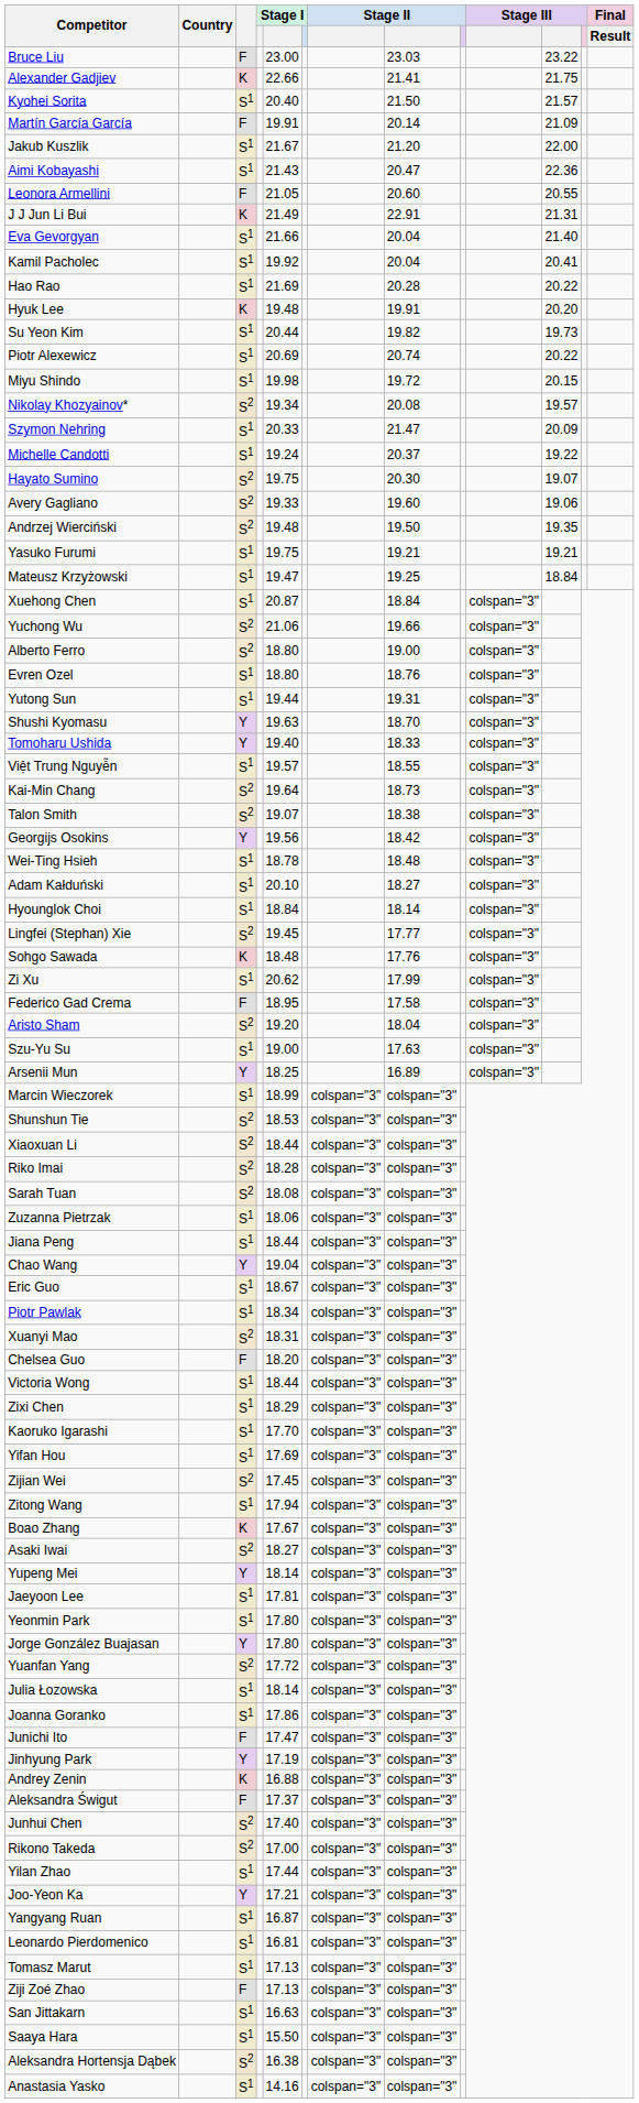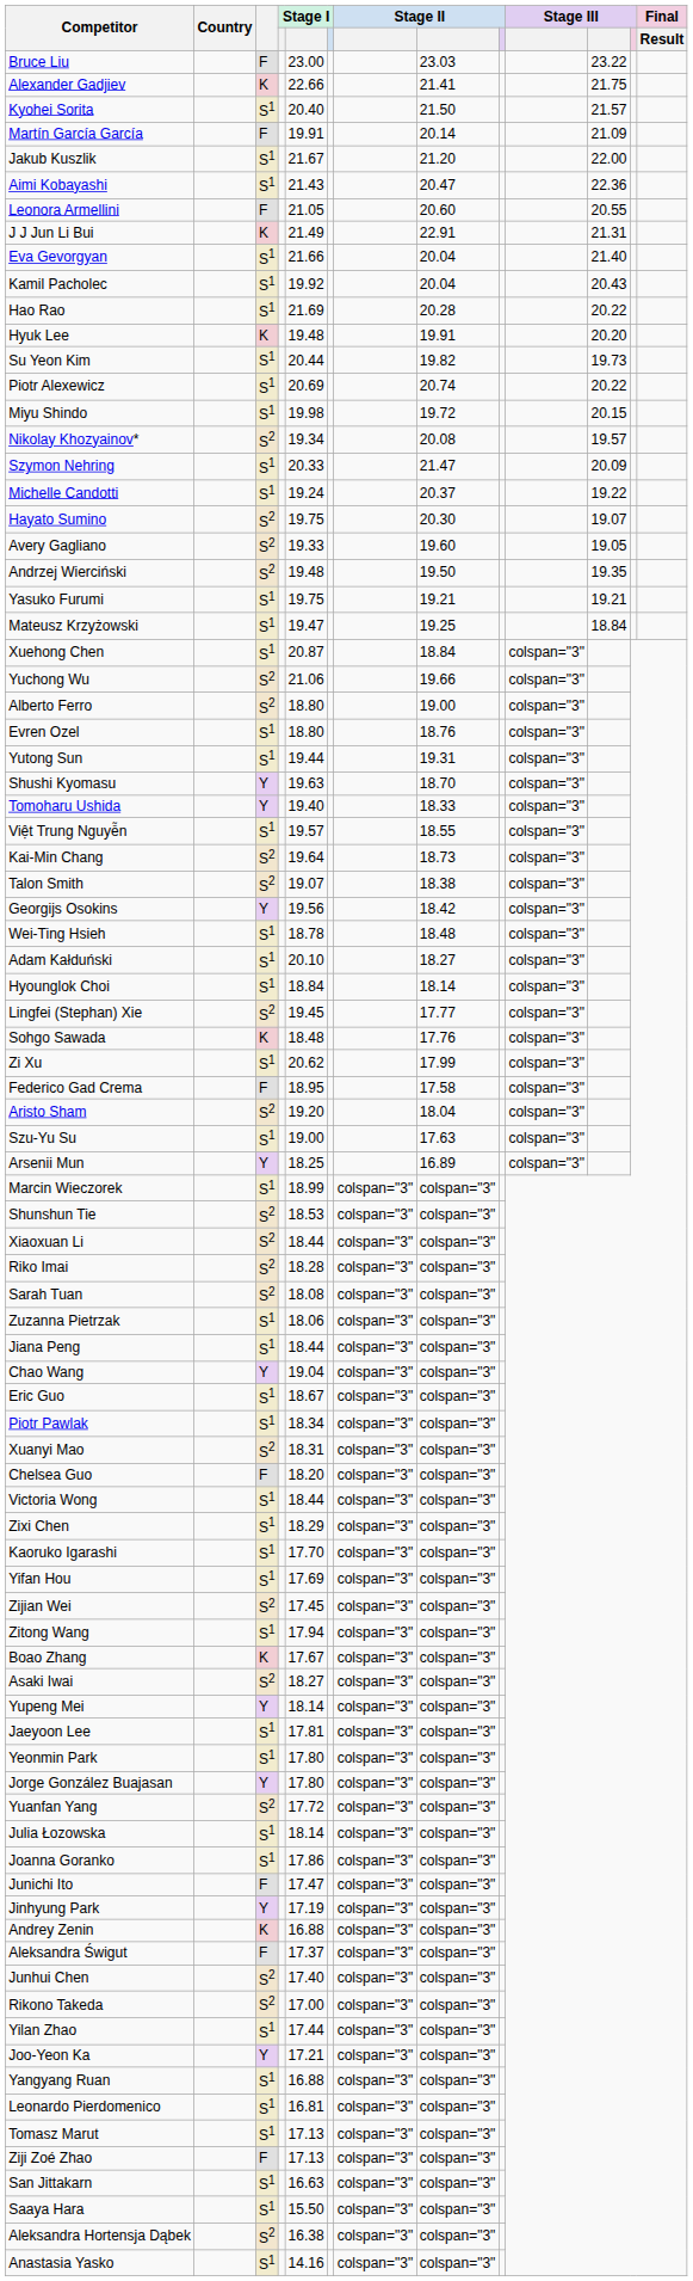Kamil Pacholec | column 11: 20.41 -> 20.43
Avery Gagliano | column 11: 19.06 -> 19.05
Yangyang Ruan | column 5: 16.87 -> 16.88
